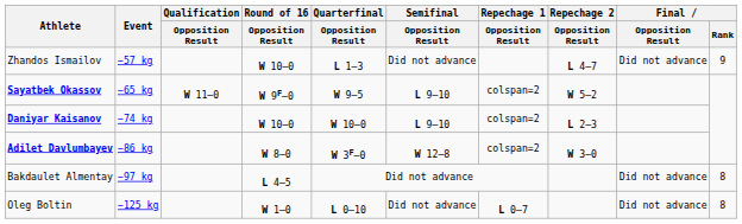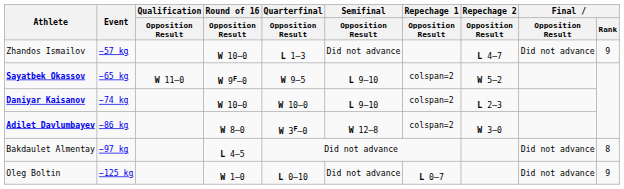Oleg Boltin | Final / Rank: 8 -> 9
